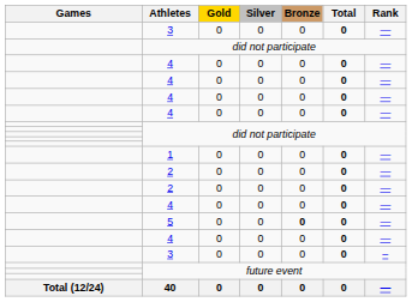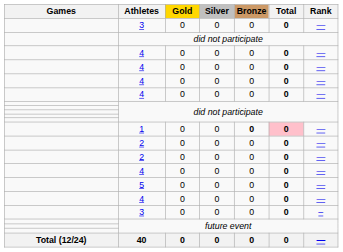1 | Bronze: normal -> bold
1 | Total: no background -> pink background
5 | Bronze: bold -> normal
